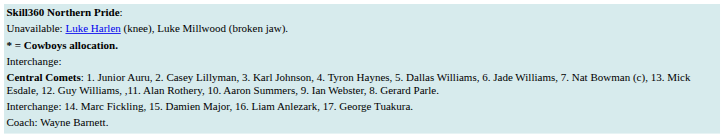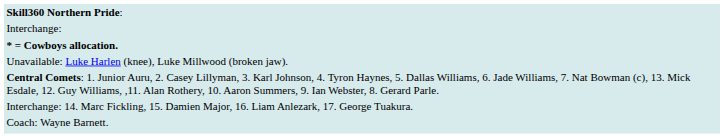row 2 | column 1: Unavailable: Luke Harlen (knee), Luke Millwood (broken jaw). -> Interchange:
row 4 | column 1: Interchange: -> Unavailable: Luke Harlen (knee), Luke Millwood (broken jaw).
